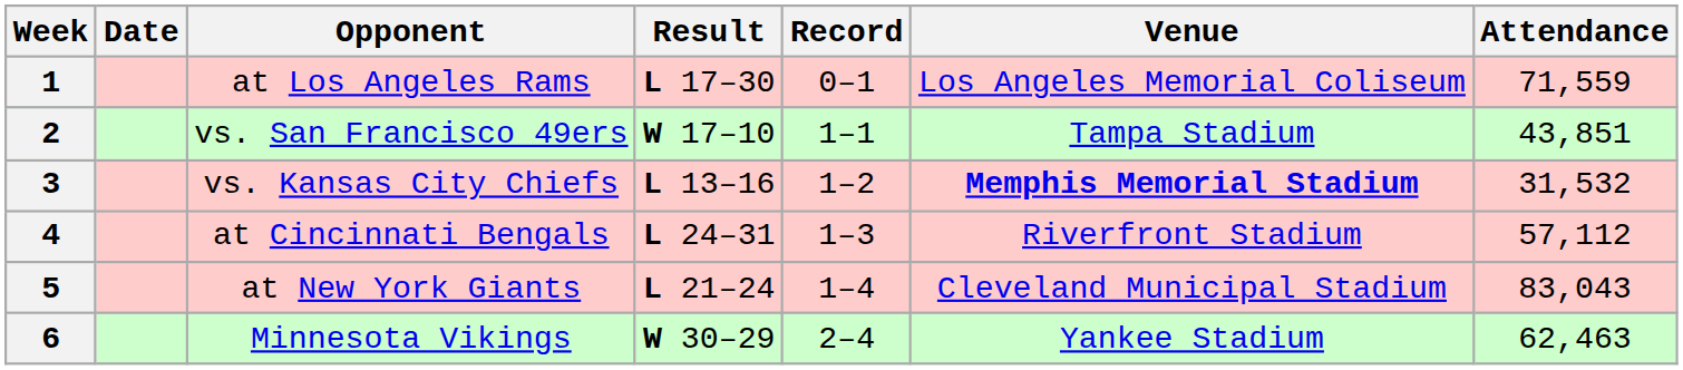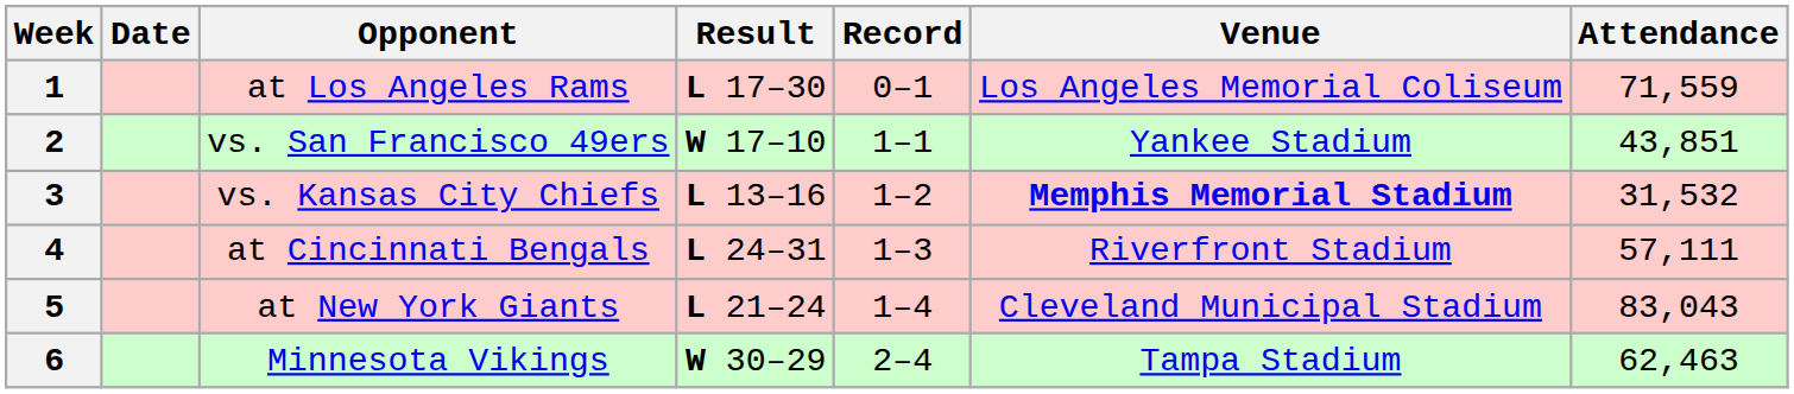2 | Venue: Tampa Stadium -> Yankee Stadium
4 | Attendance: 57,112 -> 57,111
6 | Venue: Yankee Stadium -> Tampa Stadium
